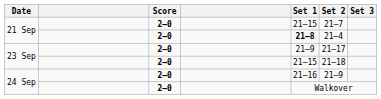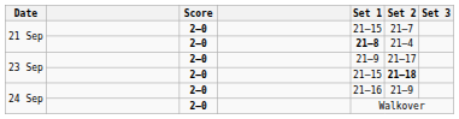row 5 | Set 2: normal -> bold
